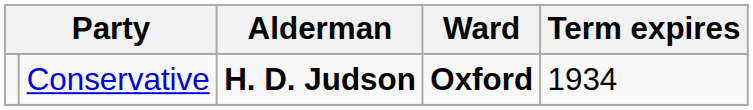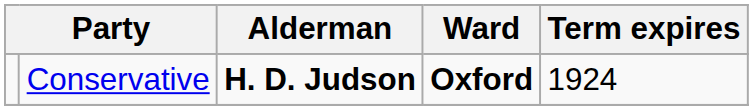Conservative | Term expires: 1934 -> 1924
